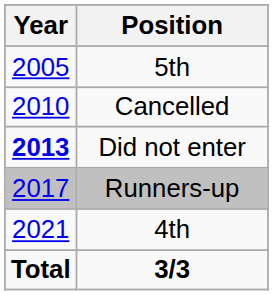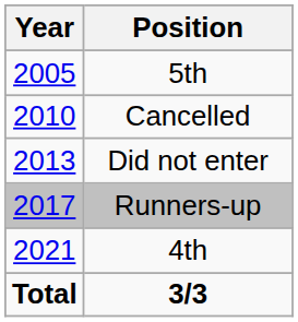Did not enter | Year: bold -> normal
